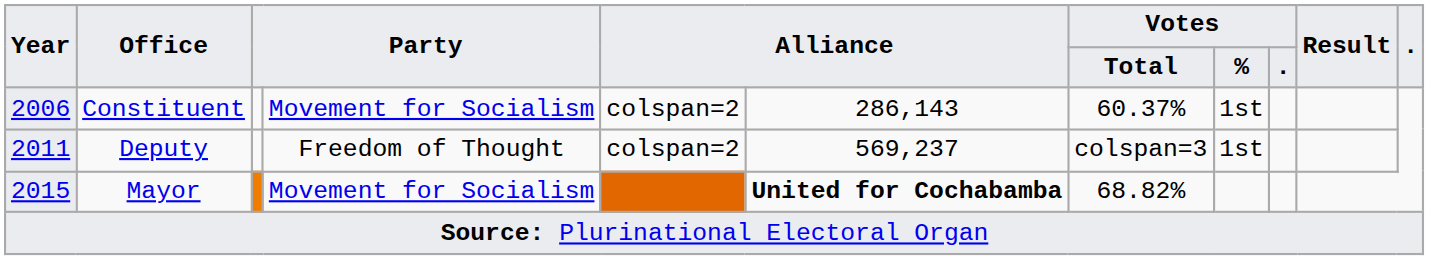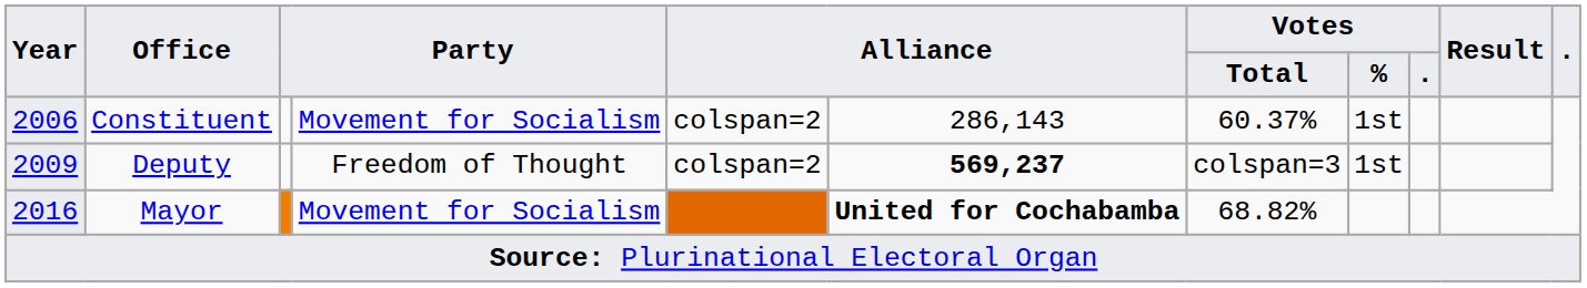Deputy | Year: 2011 -> 2009
Deputy | column 6: normal -> bold
Mayor | Year: 2015 -> 2016
